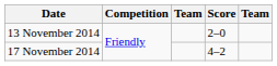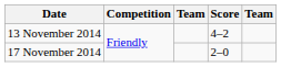13 November 2014 | Score: 2–0 -> 4–2
17 November 2014 | Score: 4–2 -> 2–0
